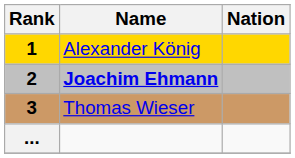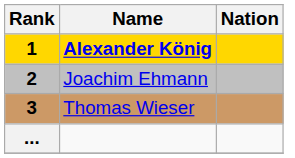Alexander König | Name: normal -> bold
Joachim Ehmann | Name: bold -> normal
